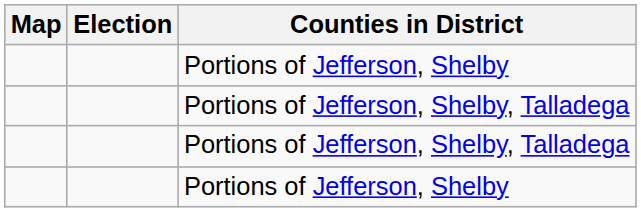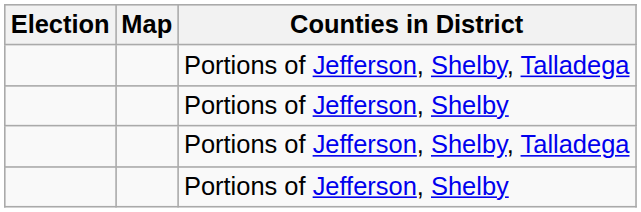columns swapped: Election <-> Map
row 2 | Counties in District: Portions of Jefferson, Shelby -> Portions of Jefferson, Shelby, Talladega
row 3 | Counties in District: Portions of Jefferson, Shelby, Talladega -> Portions of Jefferson, Shelby
